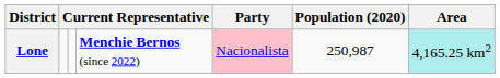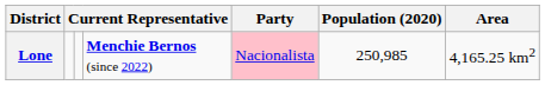Lone | Population (2020): 250,987 -> 250,985
Lone | Area: paleturquoise background -> no background
